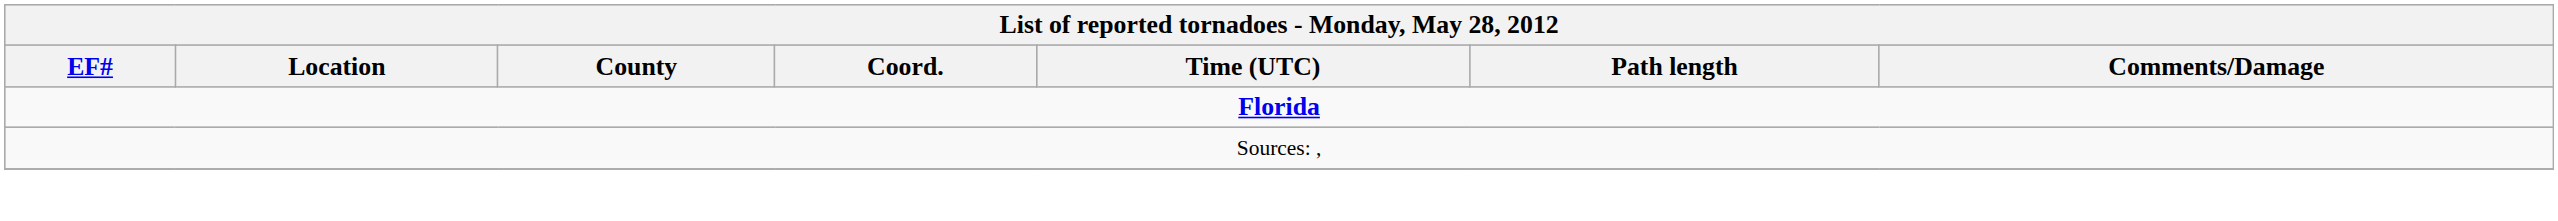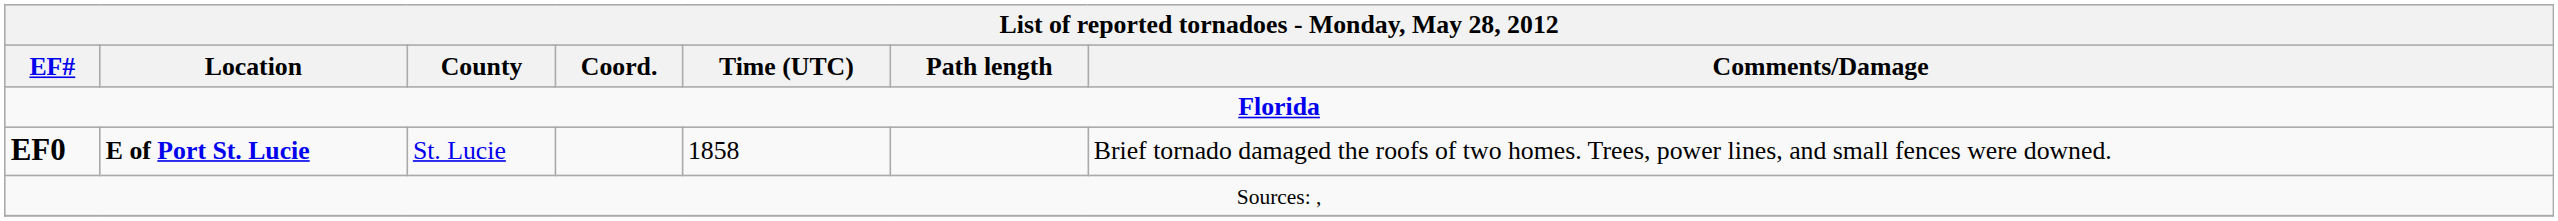+ row: EF0 | E of Port St. Lucie | St. Lucie | 1858 | Brief tornado damaged the roofs of two homes. Trees, power lines, and small fences were downed.
